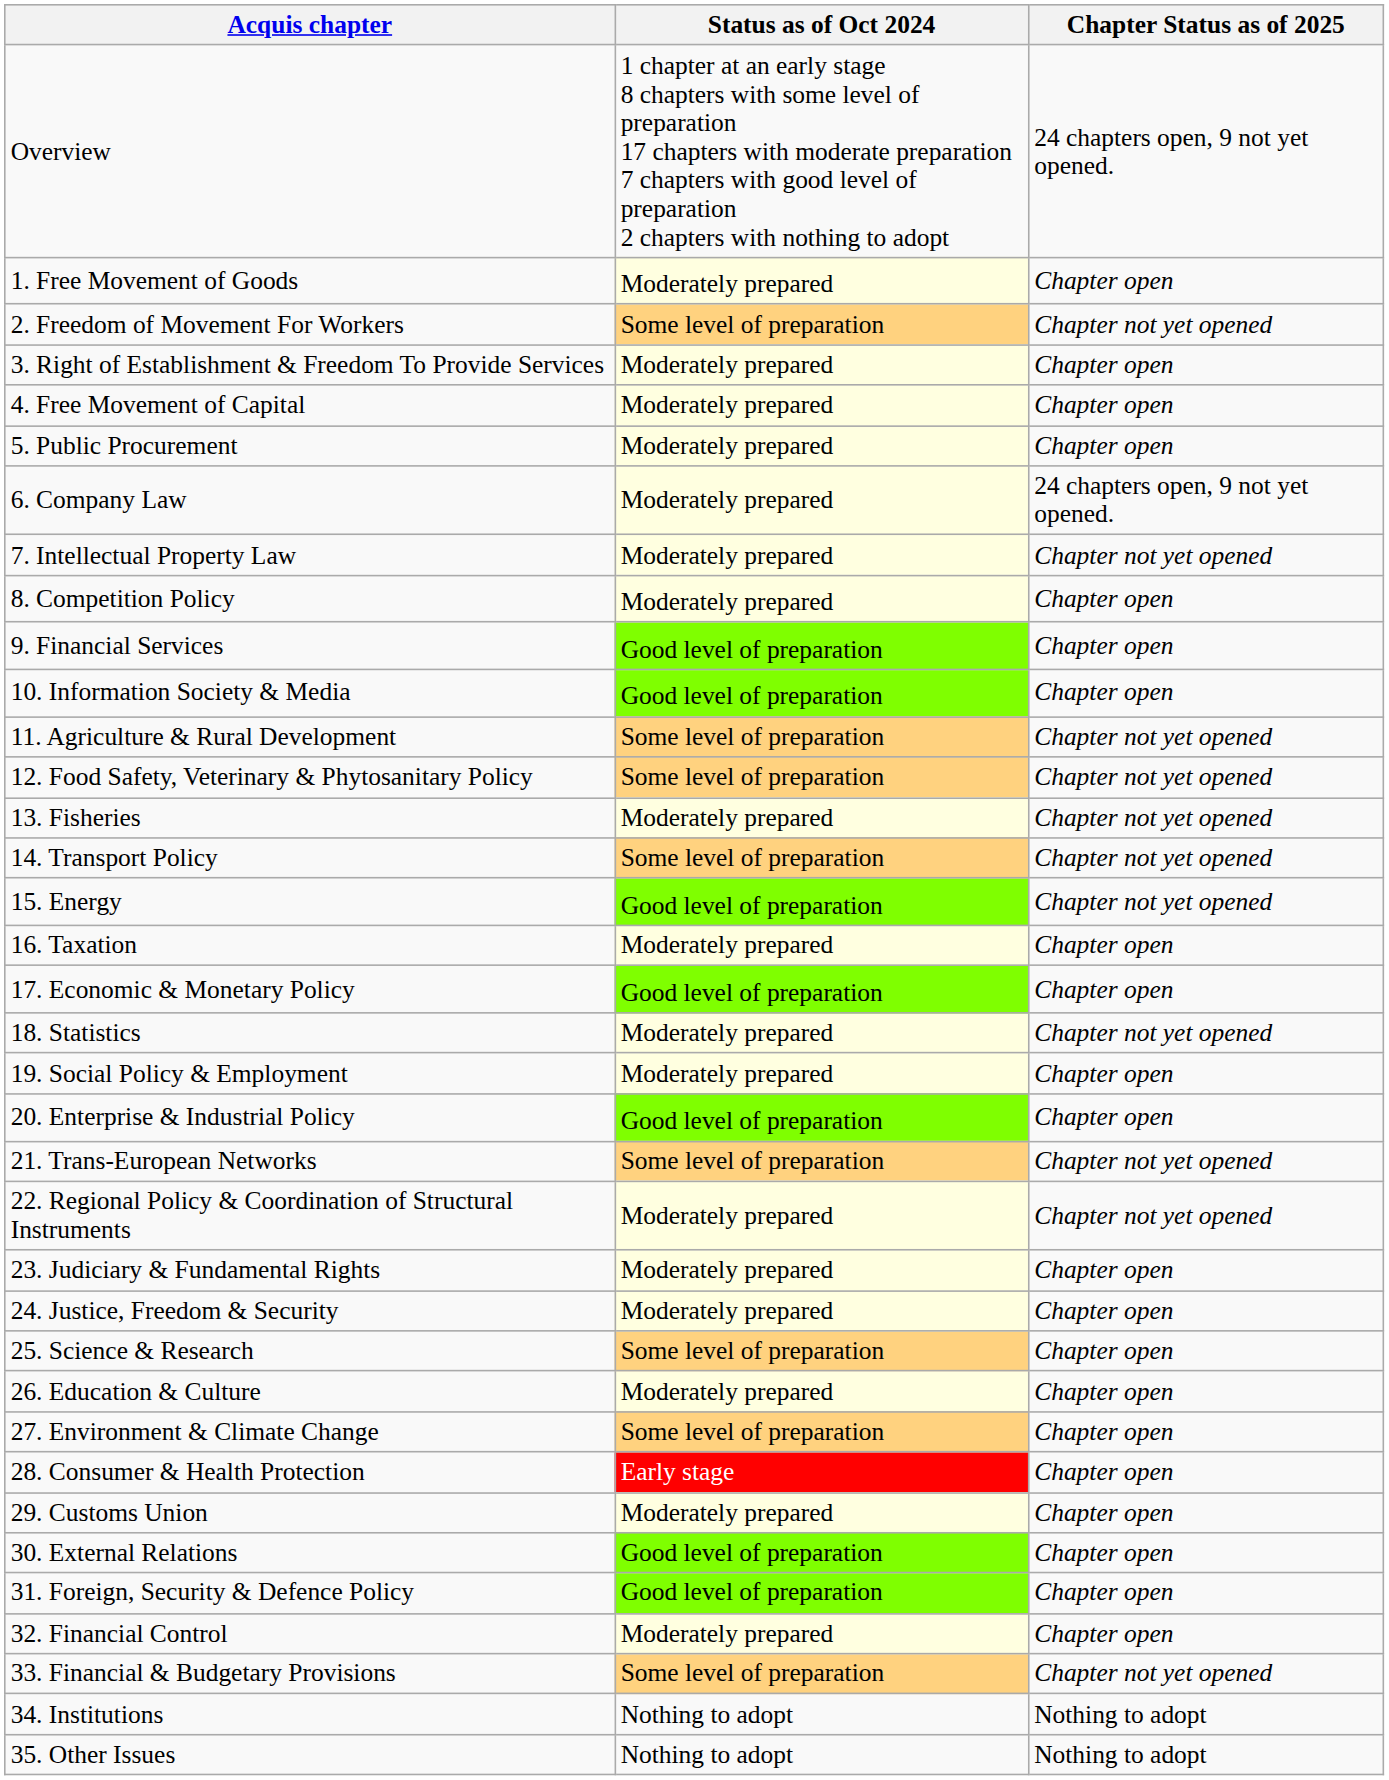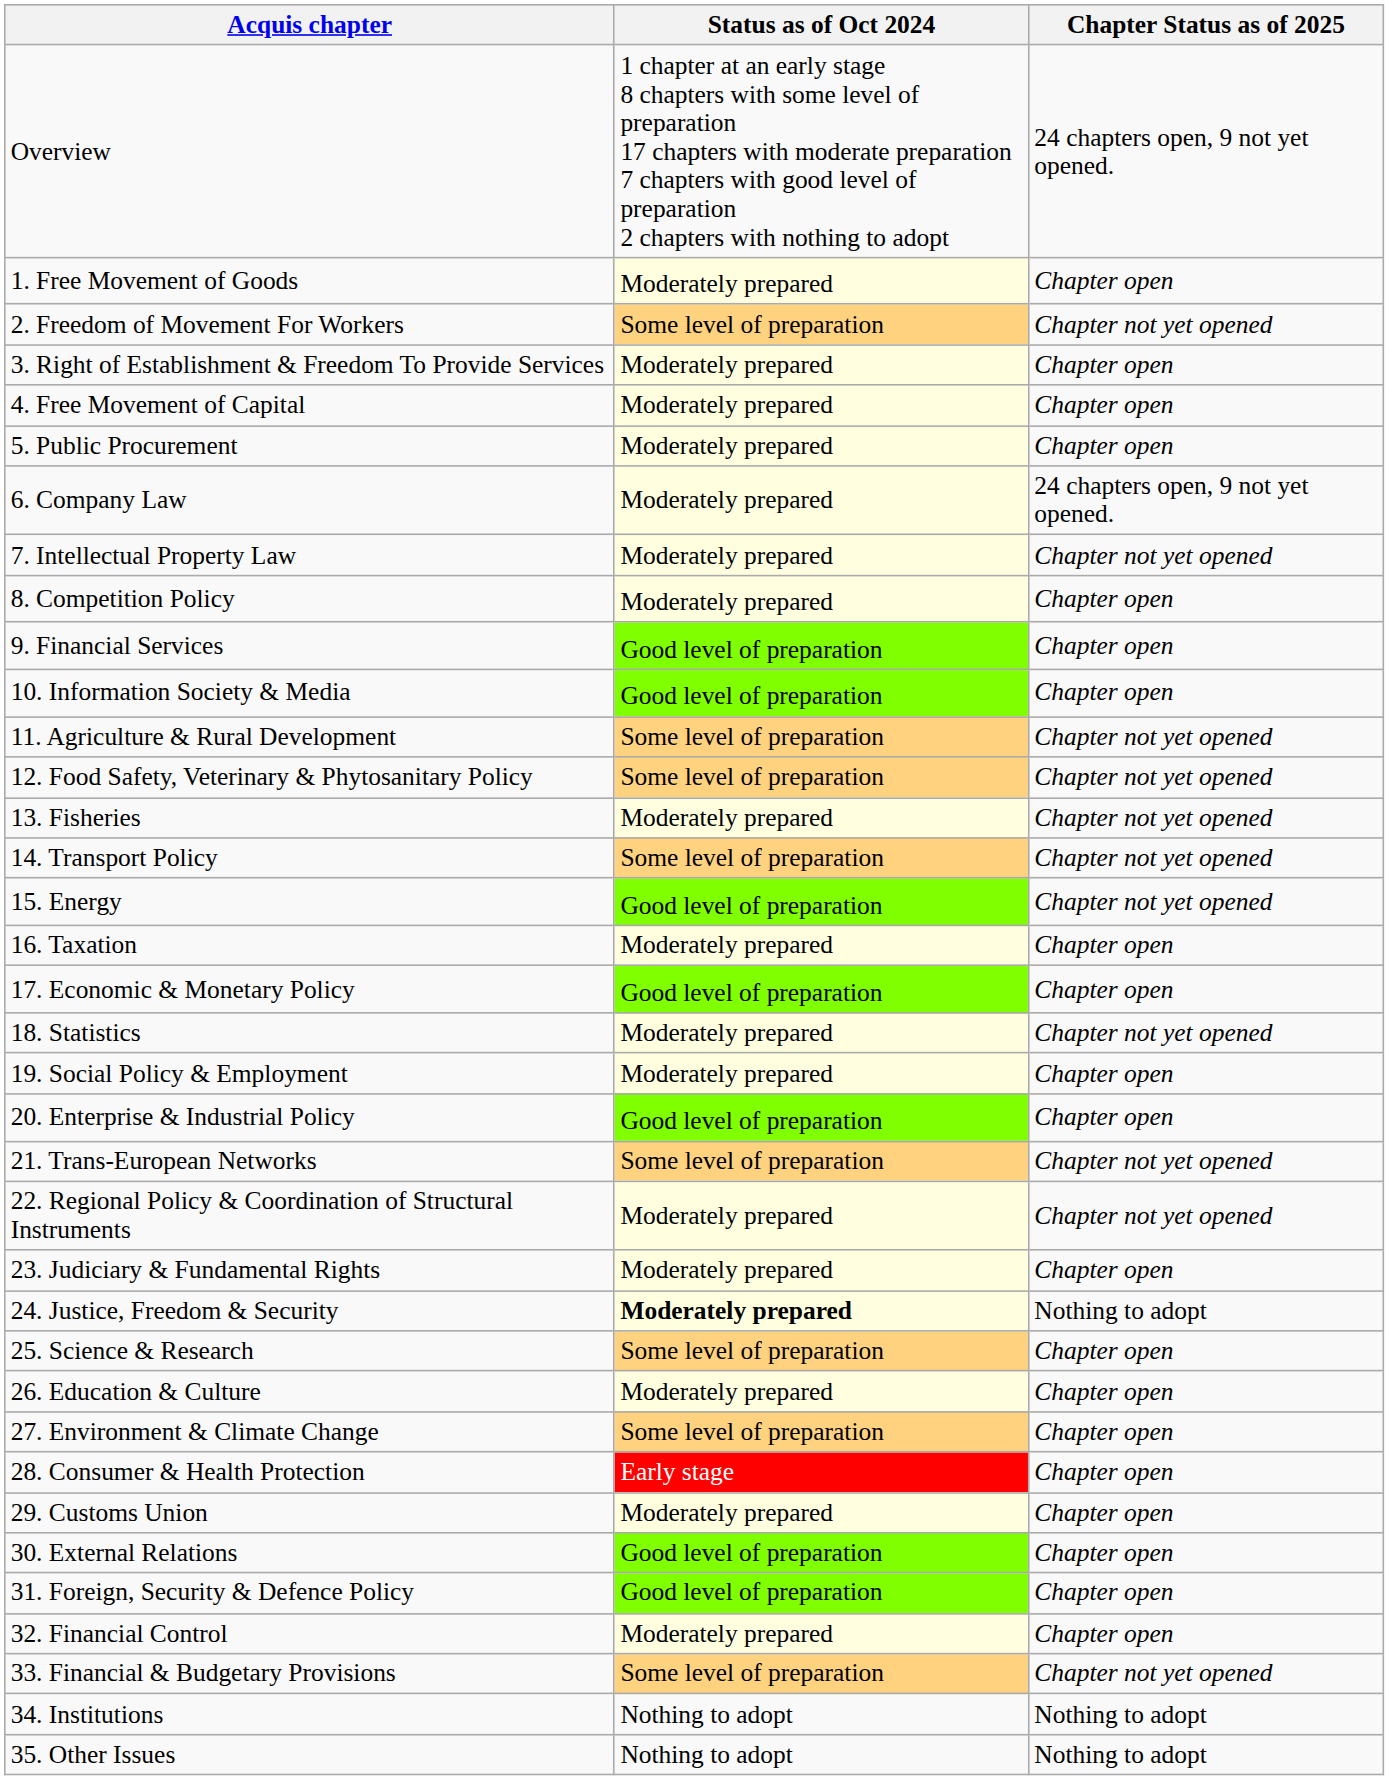24. Justice, Freedom & Security | Status as of Oct 2024: normal -> bold
24. Justice, Freedom & Security | Chapter Status as of 2025: Chapter open -> Nothing to adopt
